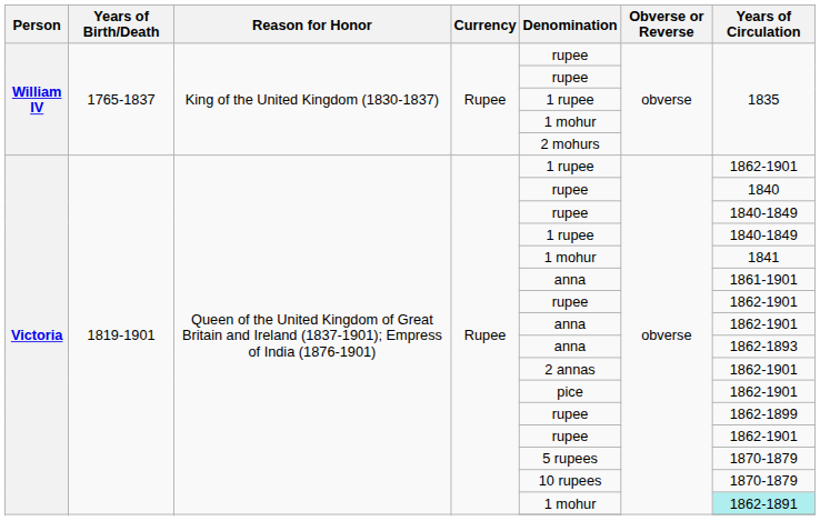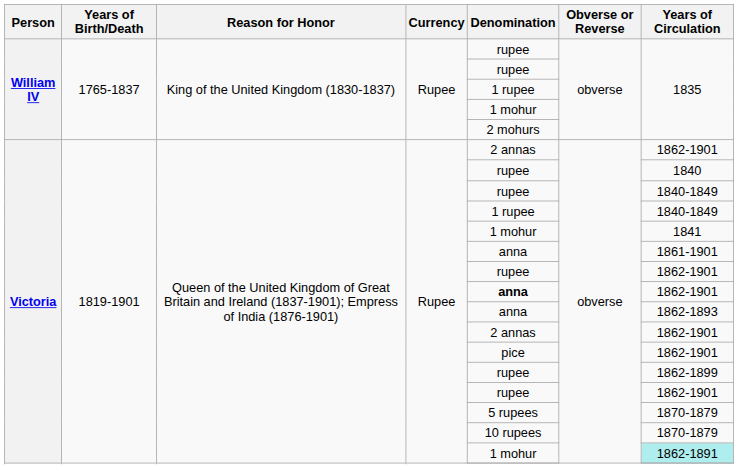row 7 | Denomination: 1 rupee -> 2 annas
row 14 | Denomination: normal -> bold
